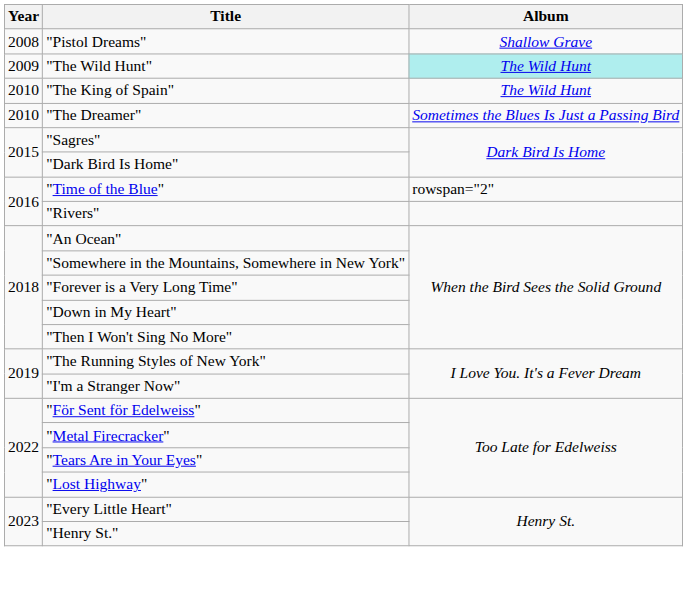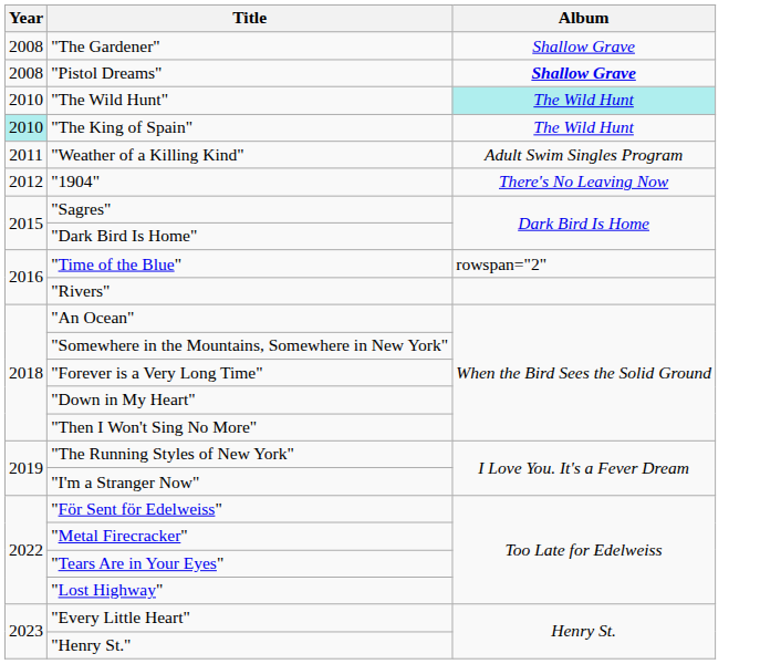+ row: 2008 | "The Gardener" | Shallow Grave
"Pistol Dreams" | Album: normal -> bold
"The Wild Hunt" | Year: 2009 -> 2010
"The King of Spain" | Year: no background -> paleturquoise background
- row: 2010 | "The Dreamer" | Sometimes the Blues Is Just a Passing Bird
+ row: 2011 | "Weather of a Killing Kind" | Adult Swim Singles Program
+ row: 2012 | "1904" | There's No Leaving Now
